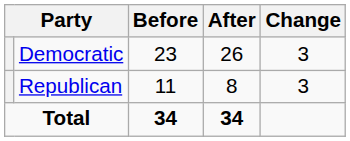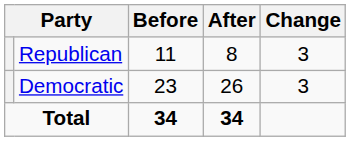rows swapped: Democratic <-> Republican
